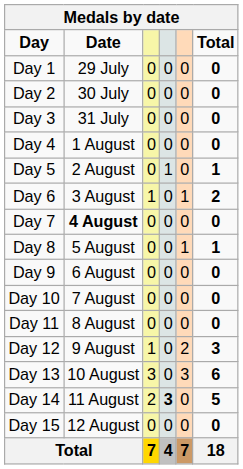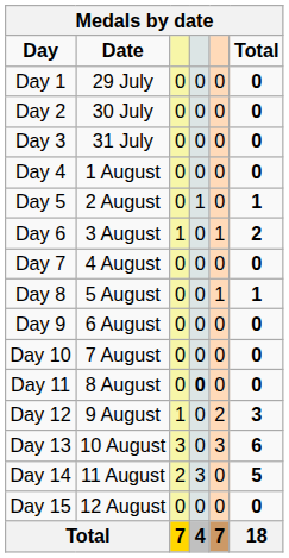Day 7 | Date: bold -> normal
Day 11 | column 4: normal -> bold
Day 14 | column 4: bold -> normal
